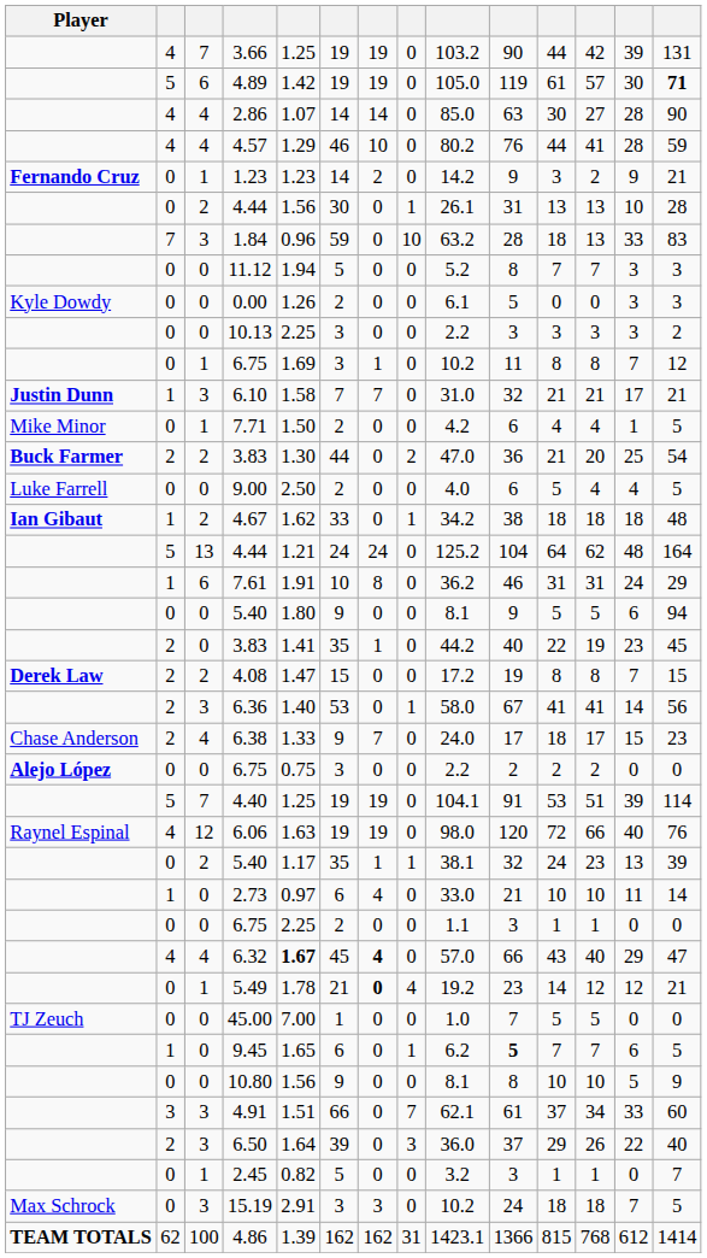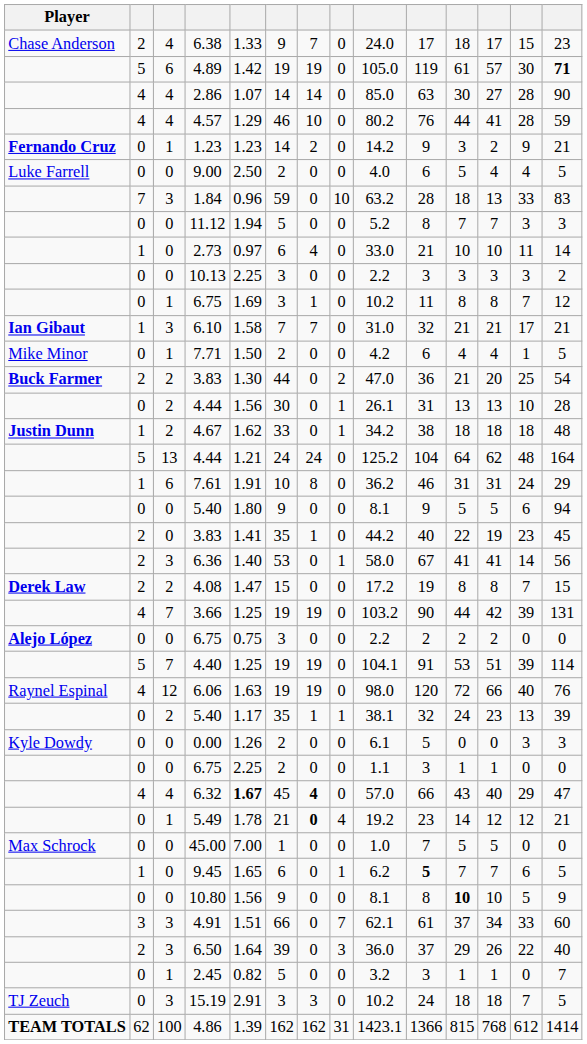rows swapped: 6.38 <-> 3.66
rows swapped: 2 / 4.44 <-> 9.00
rows swapped: 0.00 <-> 2.73
6.10 | Player: Justin Dunn -> Ian Gibaut
4.67 | Player: Ian Gibaut -> Justin Dunn
rows swapped: 6.36 <-> 4.08
45.00 | Player: TJ Zeuch -> Max Schrock
10.80 | column 11: normal -> bold
15.19 | Player: Max Schrock -> TJ Zeuch
